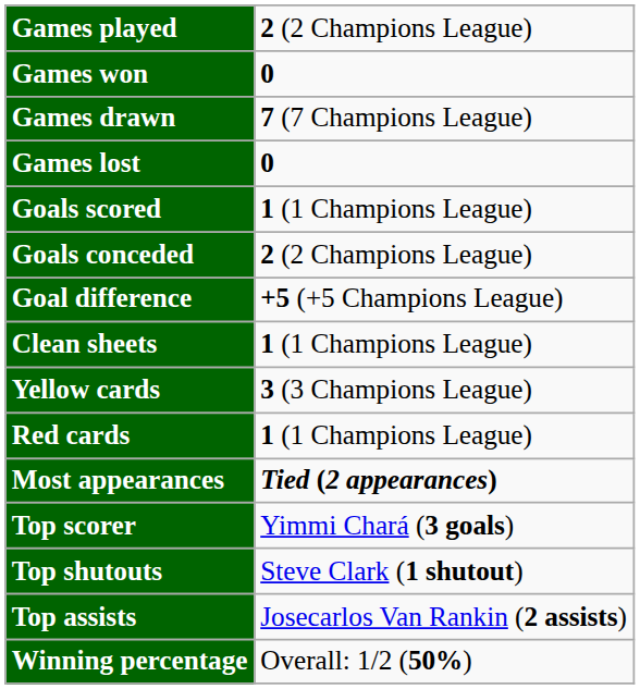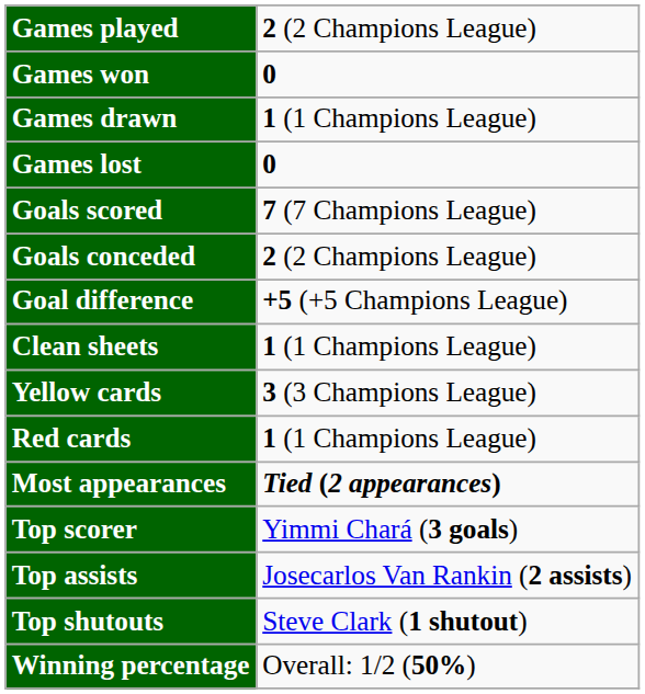Games drawn | column 2: 7 (7 Champions League) -> 1 (1 Champions League)
Goals scored | column 2: 1 (1 Champions League) -> 7 (7 Champions League)
rows swapped: Top assists <-> Top shutouts
